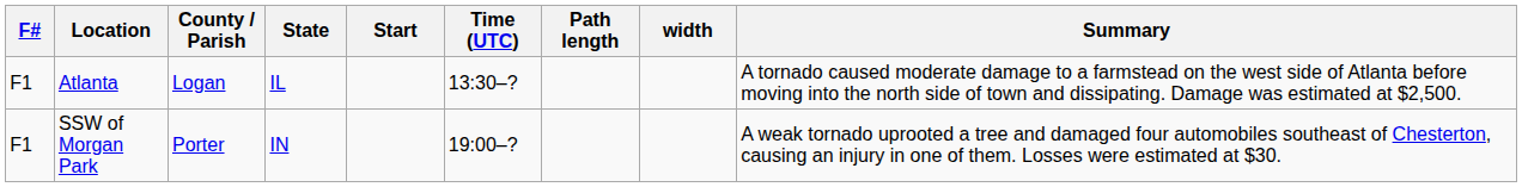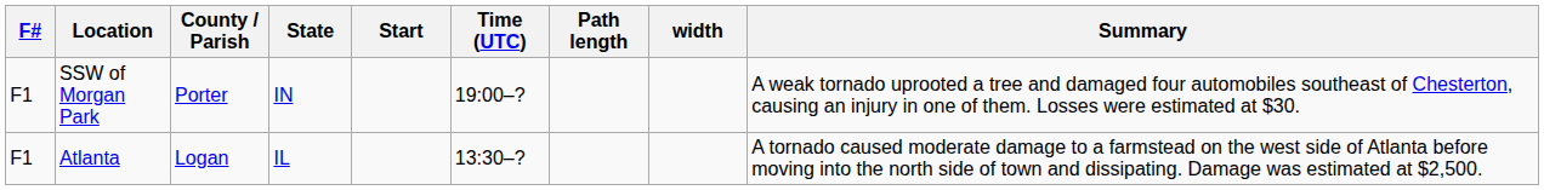rows swapped: Atlanta <-> SSW of Morgan Park
